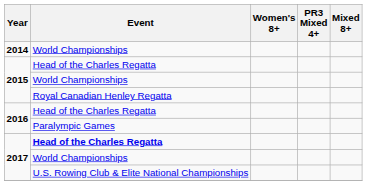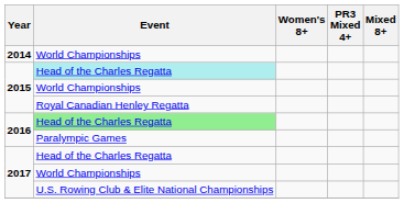2015 / Head of the Charles Regatta | Event: no background -> paleturquoise background
2016 / Head of the Charles Regatta | Event: no background -> lightgreen background
2017 / Head of the Charles Regatta | Event: bold -> normal
